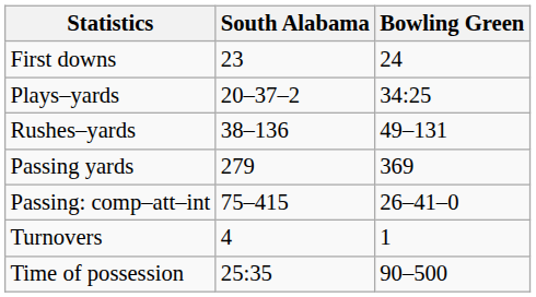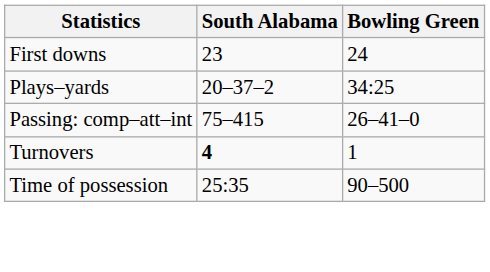- row: Rushes–yards | 38–136 | 49–131
- row: Passing yards | 279 | 369
Turnovers | South Alabama: normal -> bold
